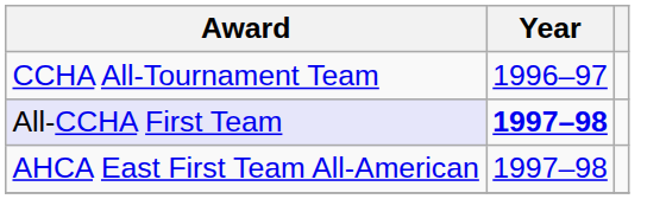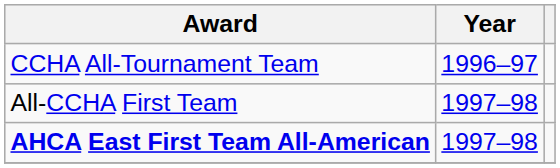row 3 | Award: lavender background -> no background
row 3 | Year: bold -> normal
row 4 | Award: normal -> bold
